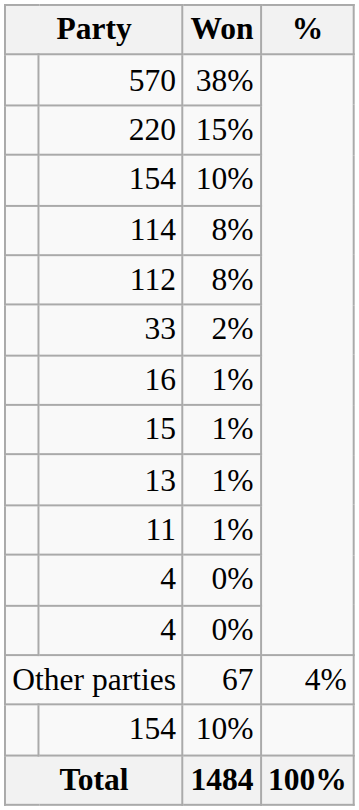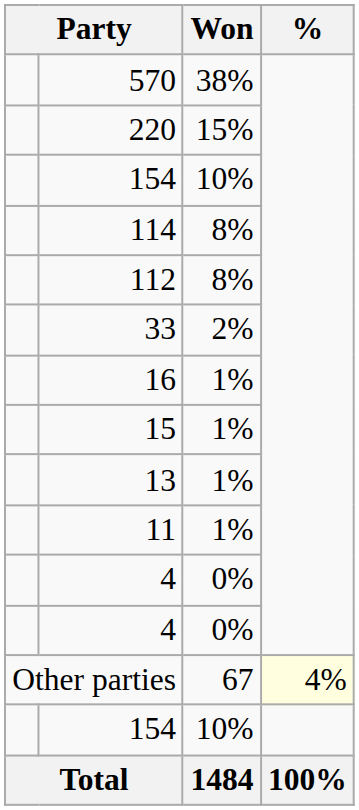Other parties | %: no background -> lightyellow background
